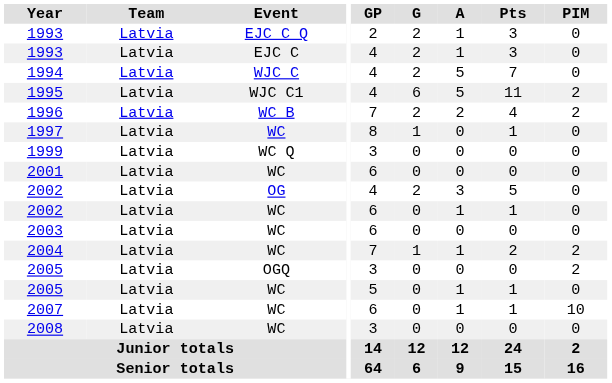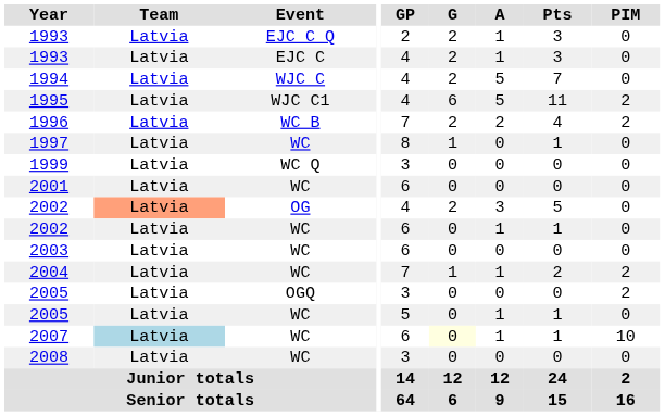2002 / OG | Team: no background -> lightsalmon background
2007 | Team: no background -> lightblue background
2007 | G: no background -> lightyellow background
